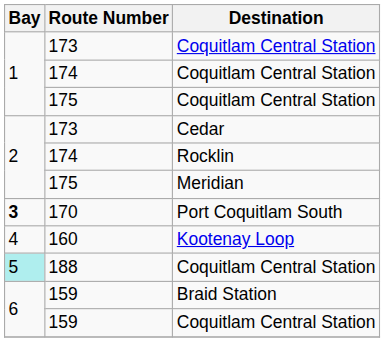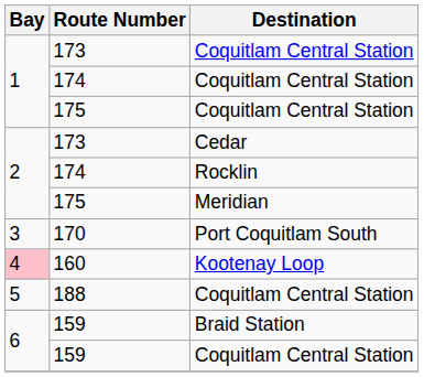170 | Bay: bold -> normal
160 | Bay: no background -> pink background
188 | Bay: paleturquoise background -> no background
